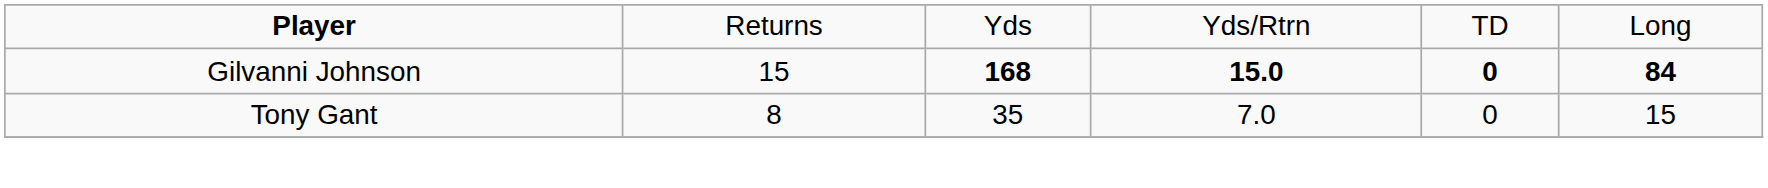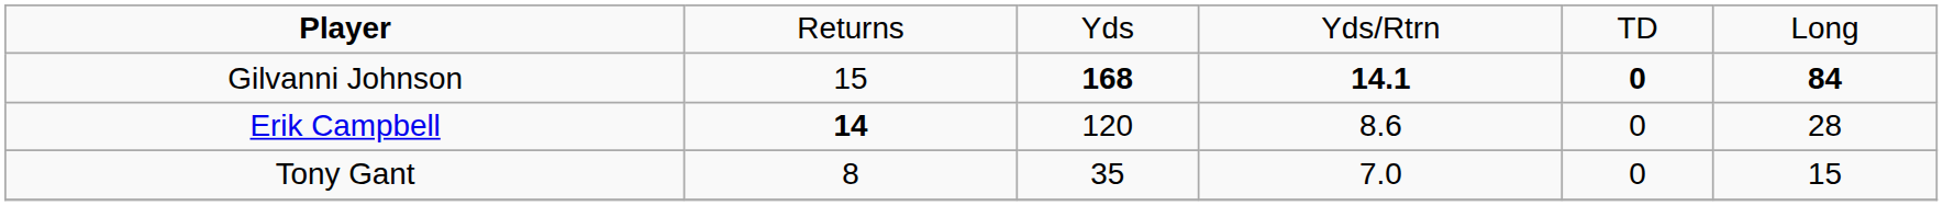Gilvanni Johnson | column 4: 15.0 -> 14.1
+ row: Erik Campbell | 14 | 120 | 8.6 | 0 | 28
